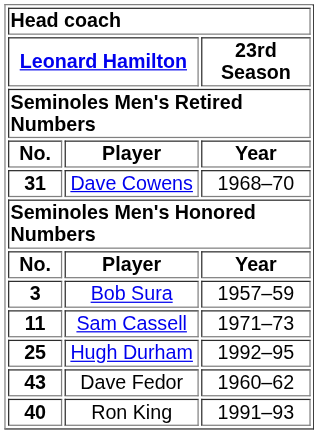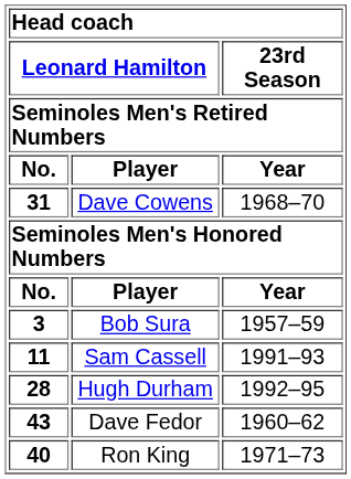Sam Cassell | column 3: 1971–73 -> 1991–93
Hugh Durham | column 1: 25 -> 28
Ron King | column 3: 1991–93 -> 1971–73
